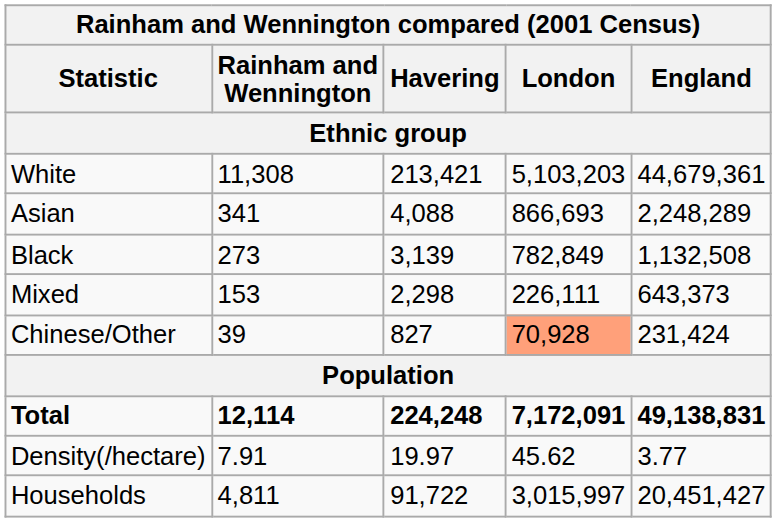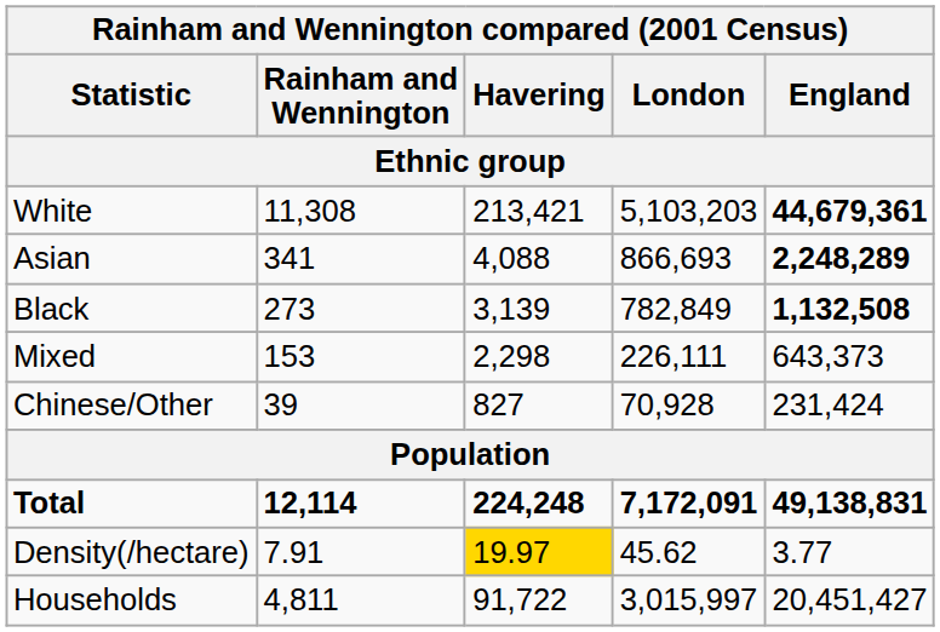White | England / Ethnic group: normal -> bold
Asian | England / Ethnic group: normal -> bold
Black | England / Ethnic group: normal -> bold
Chinese/Other | London / Ethnic group: lightsalmon background -> no background
Density(/hectare) | Havering / Ethnic group: no background -> gold background
